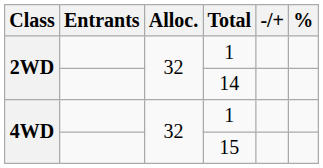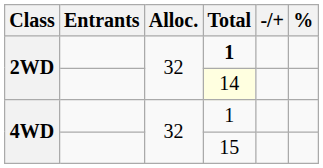2WD / 1 | Total: normal -> bold
14 | Total: no background -> lightyellow background
